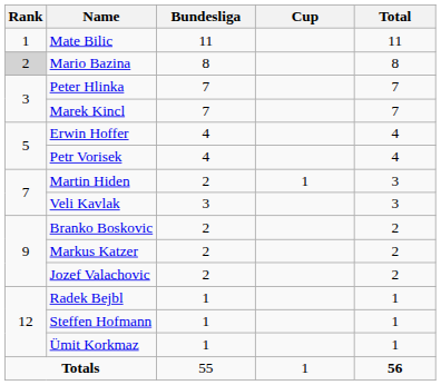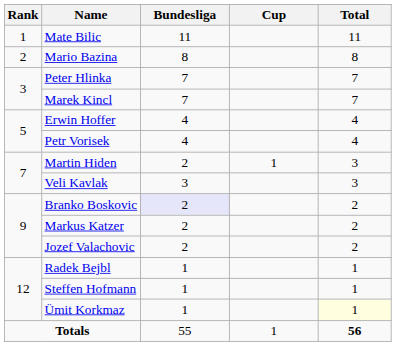Mario Bazina | Rank: lightgrey background -> no background
Branko Boskovic | Bundesliga: no background -> lavender background
Ümit Korkmaz | Total: no background -> lightyellow background
